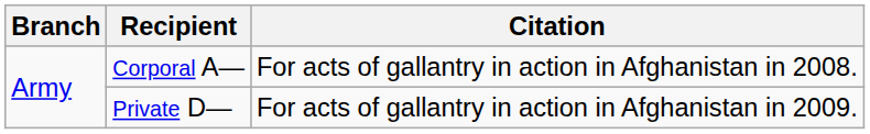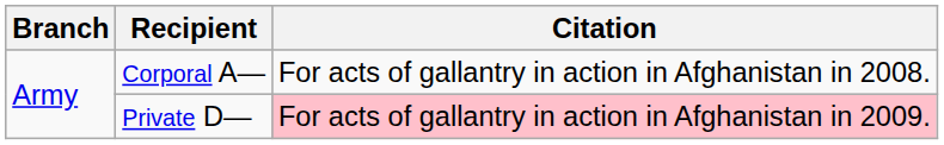Private D— | Citation: no background -> pink background
